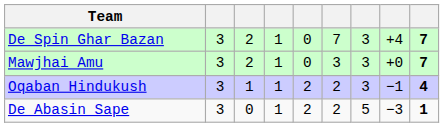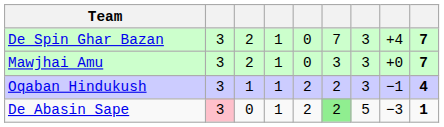De Abasin Sape | column 2: no background -> pink background
De Abasin Sape | column 6: no background -> lightgreen background
